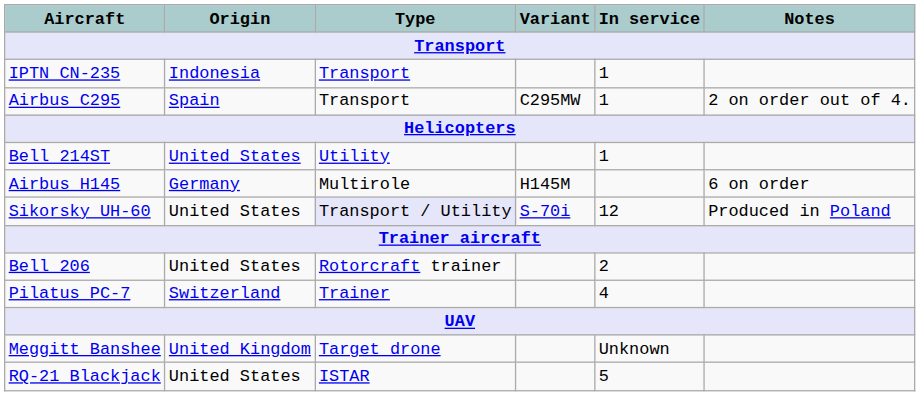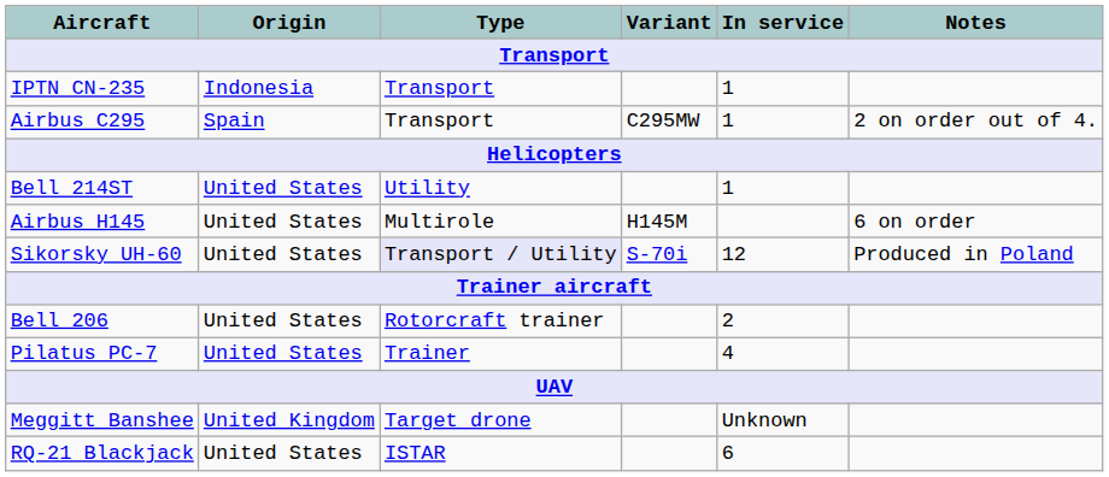Airbus H145 | Origin: Germany -> United States
Pilatus PC-7 | Origin: Switzerland -> United States
RQ-21 Blackjack | In service: 5 -> 6
